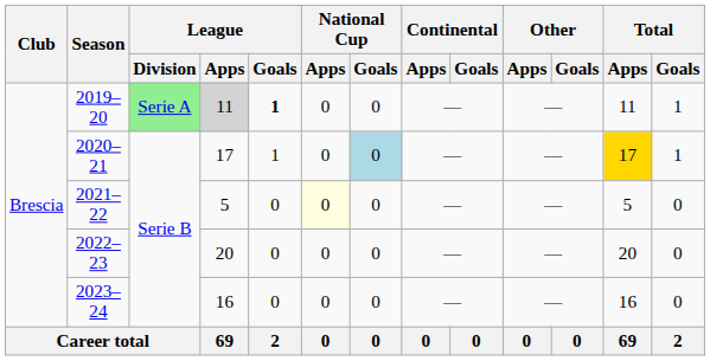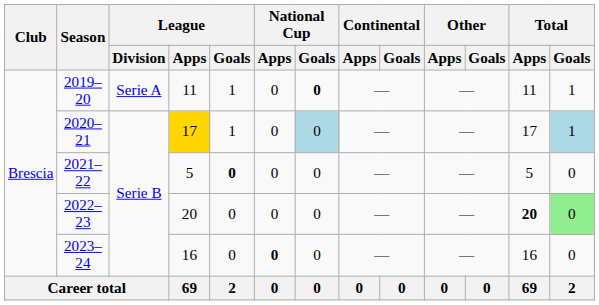2019–20 | League / Division: lightgreen background -> no background
2019–20 | League / Apps: lightgrey background -> no background
2019–20 | League / Goals: bold -> normal
2019–20 | National Cup / Goals: normal -> bold
2020–21 | League / Apps: no background -> gold background
2020–21 | Total / Apps: gold background -> no background
2020–21 | Total / Goals: no background -> lightblue background
2021–22 | League / Goals: normal -> bold
2021–22 | National Cup / Apps: lightyellow background -> no background
2022–23 | Total / Apps: normal -> bold
2022–23 | Total / Goals: no background -> lightgreen background
2023–24 | National Cup / Apps: normal -> bold
